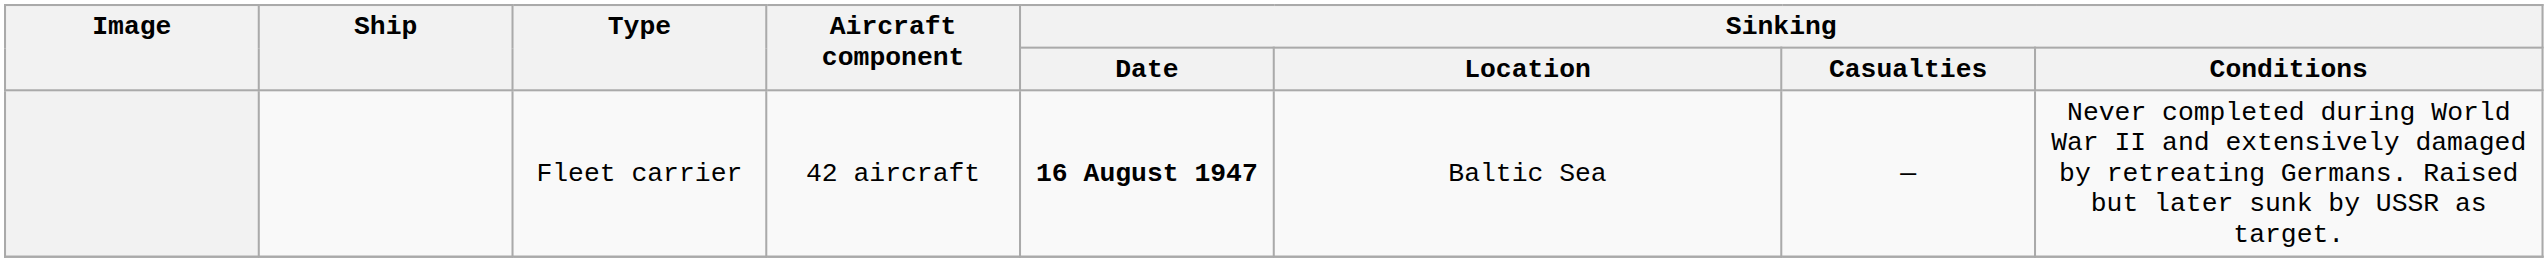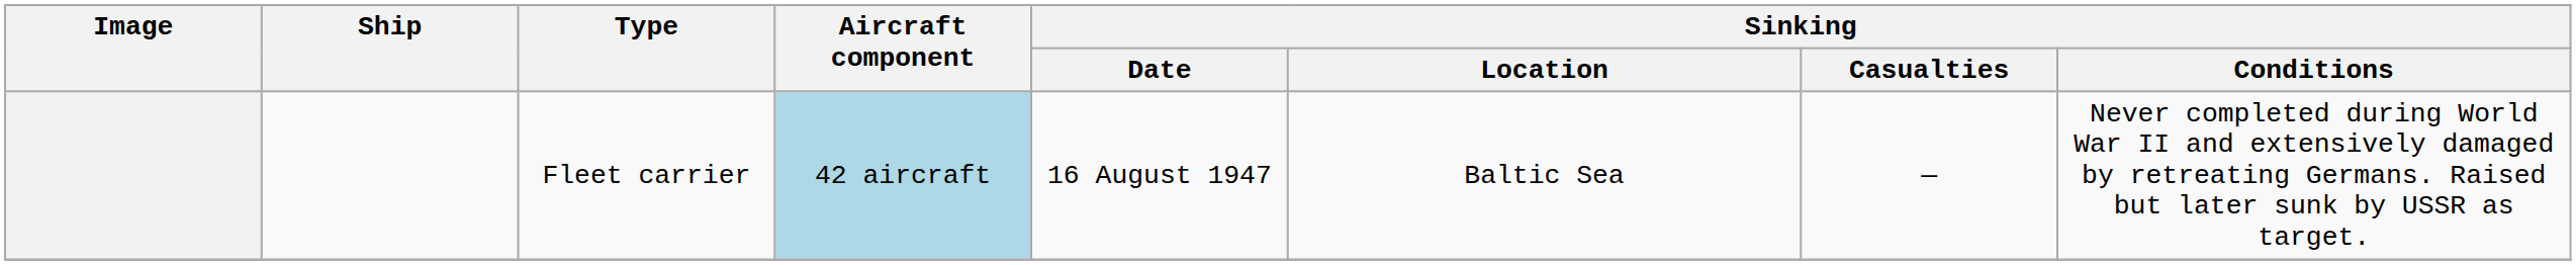Fleet carrier | Aircraft component: no background -> lightblue background
Fleet carrier | Sinking / Date: bold -> normal
